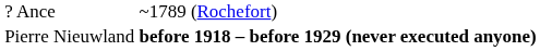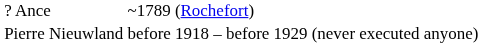Pierre Nieuwland | column 2: bold -> normal
